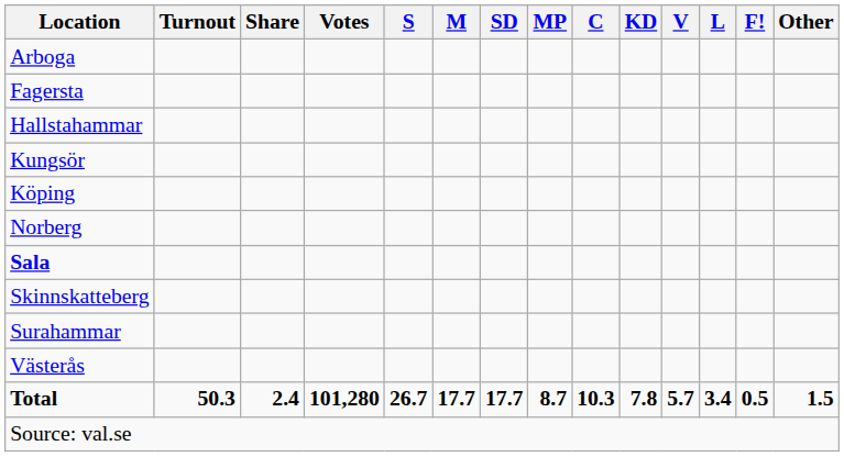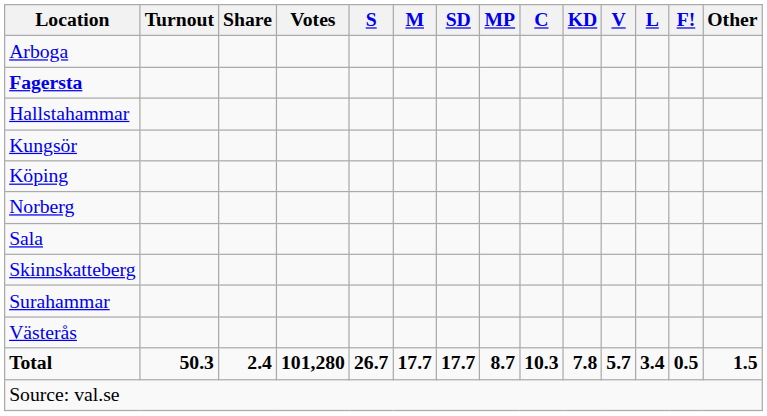Fagersta | Location: normal -> bold
Sala | Location: bold -> normal
